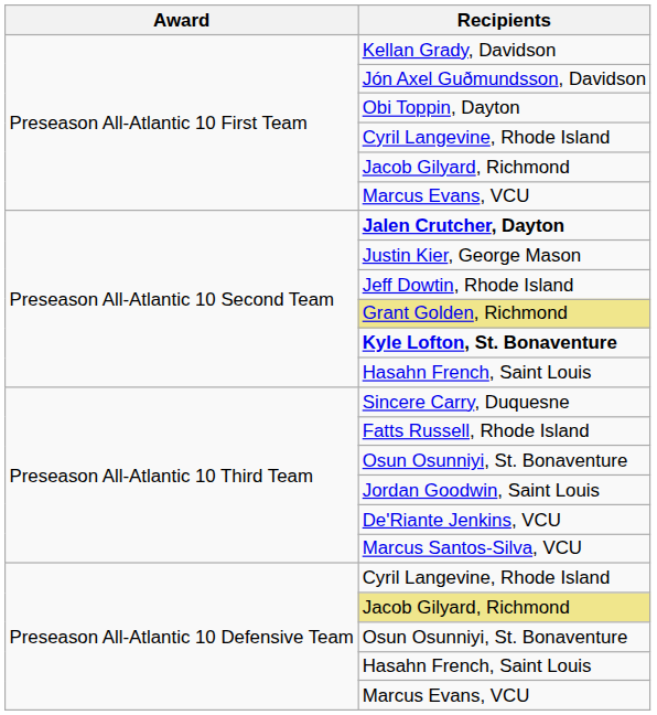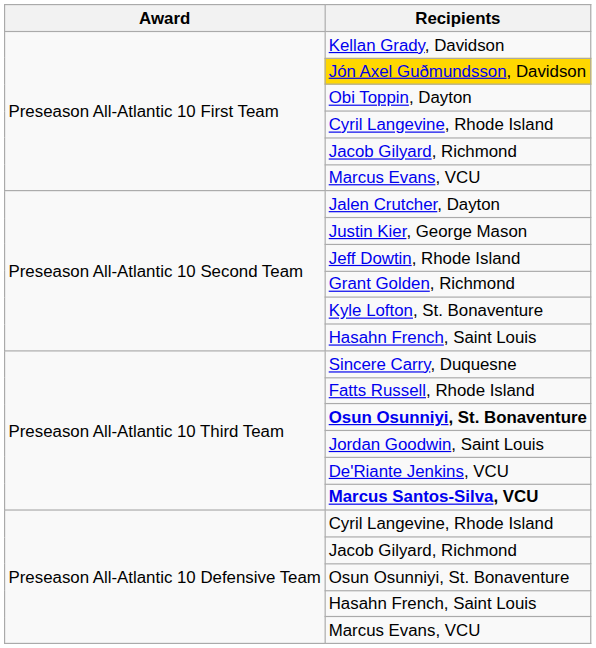row 3 | Recipients: no background -> gold background
row 8 | Recipients: bold -> normal
row 11 | Recipients: khaki background -> no background
row 12 | Recipients: bold -> normal
row 16 | Recipients: normal -> bold
row 19 | Recipients: normal -> bold
row 21 | Recipients: khaki background -> no background
